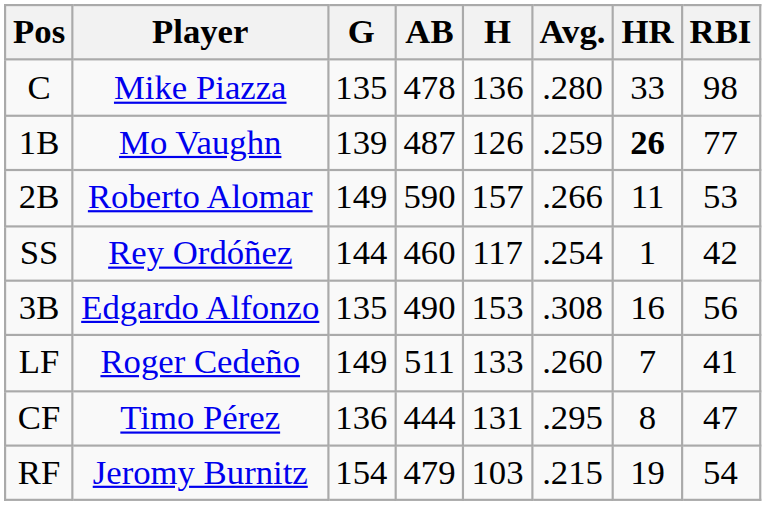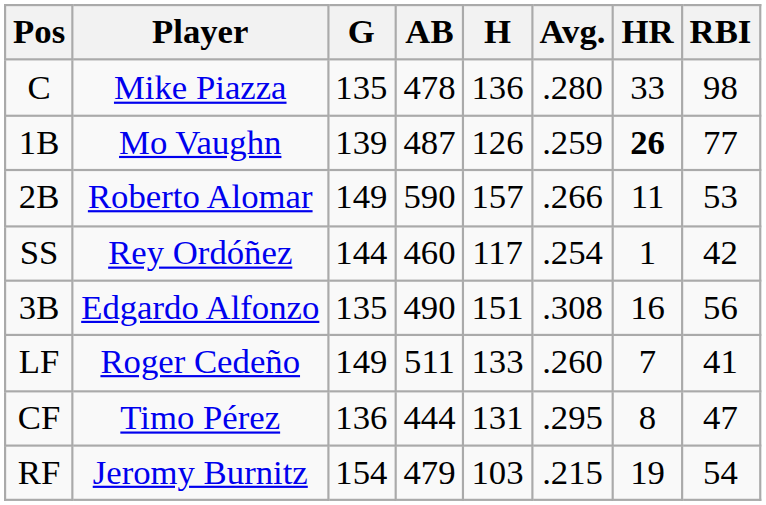3B | H: 153 -> 151
